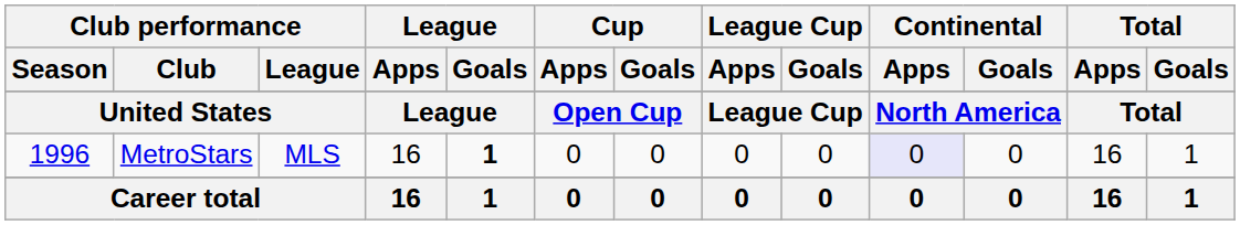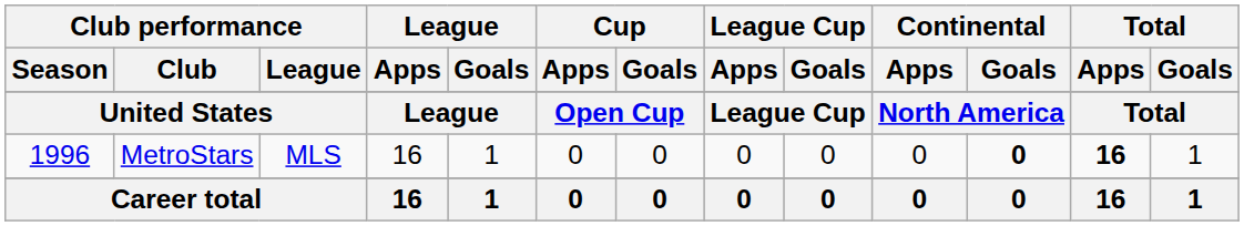MetroStars | League / Goals: bold -> normal
MetroStars | Continental / Apps: lavender background -> no background
MetroStars | Continental / Goals: normal -> bold
MetroStars | Total / Apps: normal -> bold
